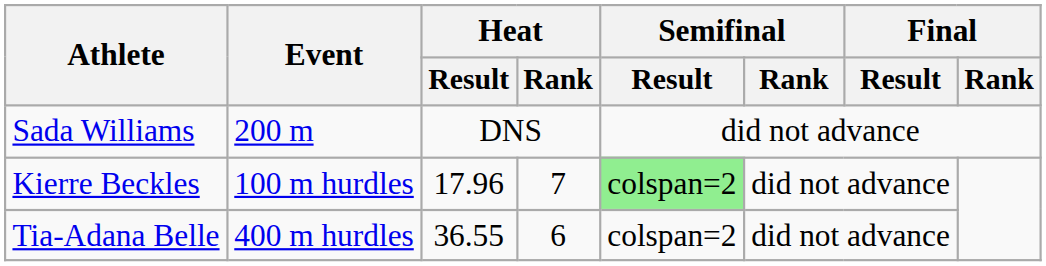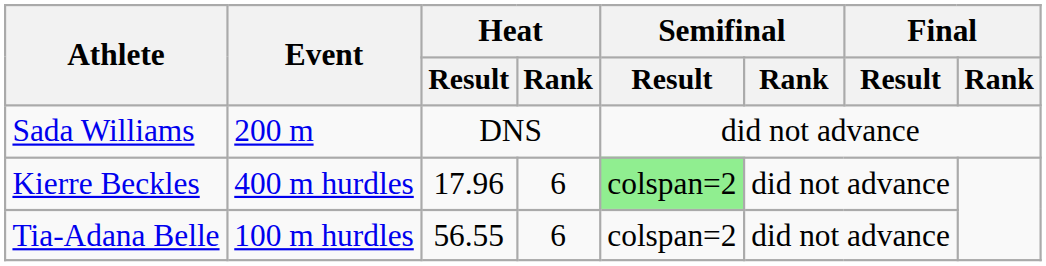Kierre Beckles | Event: 100 m hurdles -> 400 m hurdles
Kierre Beckles | Heat / Rank: 7 -> 6
Tia-Adana Belle | Event: 400 m hurdles -> 100 m hurdles
Tia-Adana Belle | Heat / Result: 36.55 -> 56.55
